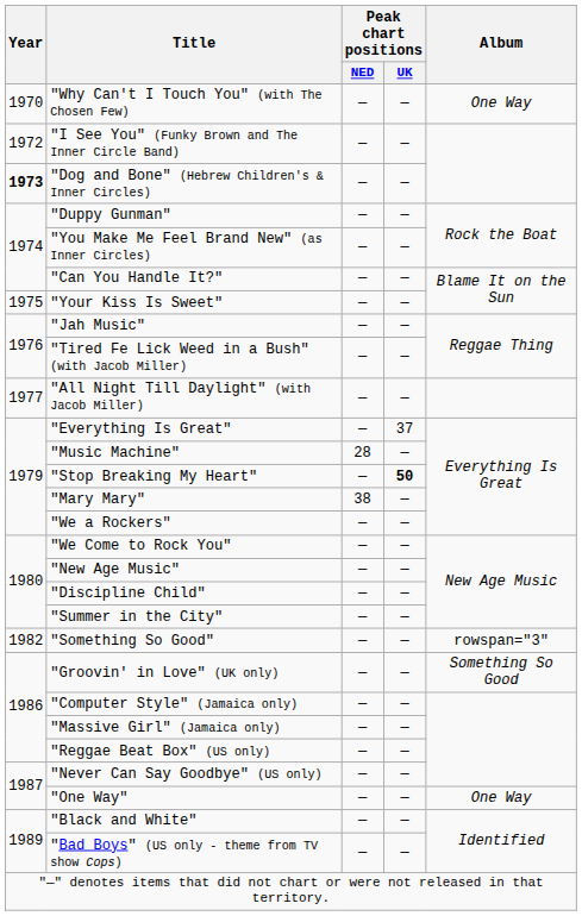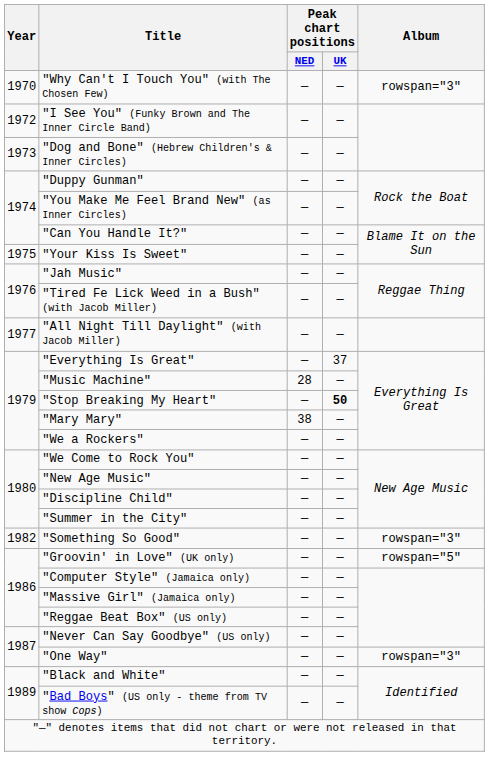"Why Can't I Touch You" (with The Chosen Few) | Album: One Way -> rowspan="3"
"Dog and Bone" (Hebrew Children's & Inner Circles) | Year: bold -> normal
"Groovin' in Love" (UK only) | Album: Something So Good -> rowspan="5"
"One Way" | Album: One Way -> rowspan="3"
